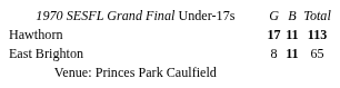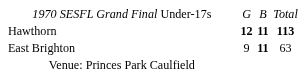Hawthorn | column 2: 17 -> 12
East Brighton | column 2: 8 -> 9
East Brighton | column 4: 65 -> 63
